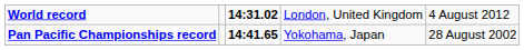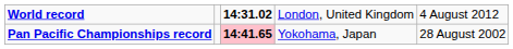Pan Pacific Championships record | column 3: no background -> pink background
